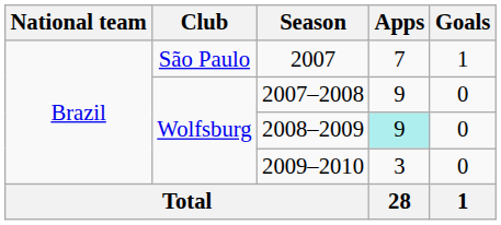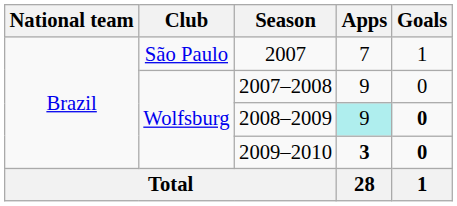2008–2009 | Goals: normal -> bold
2009–2010 | Apps: normal -> bold
2009–2010 | Goals: normal -> bold
